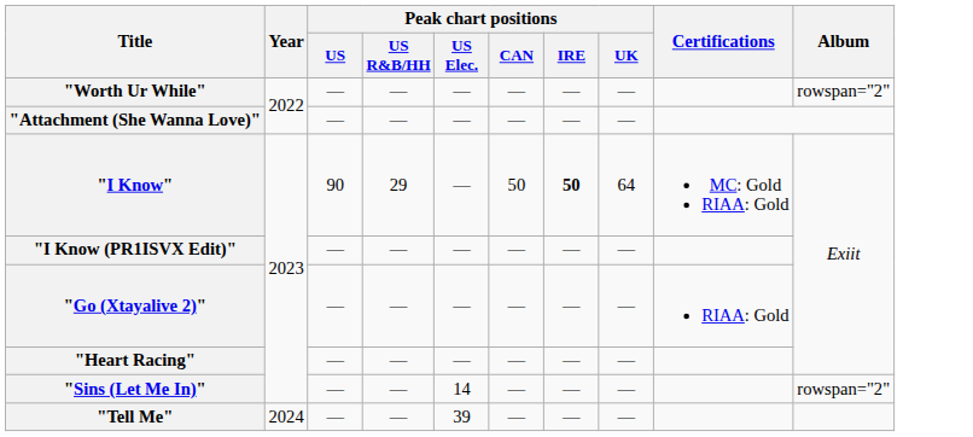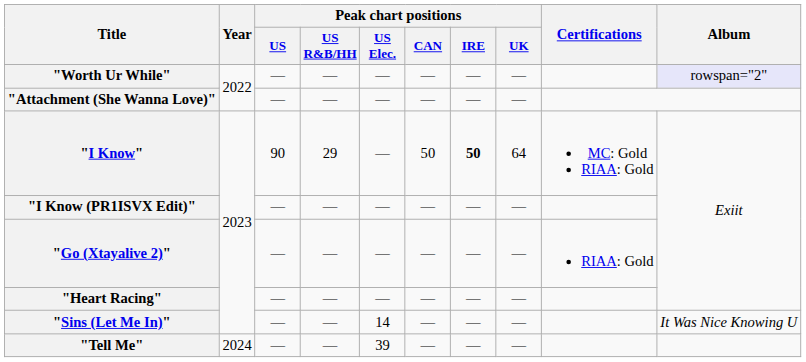"Worth Ur While" | Album: no background -> lavender background
"Sins (Let Me In)" | Album: rowspan="2" -> It Was Nice Knowing U
